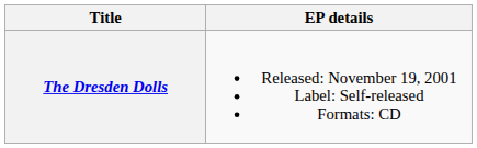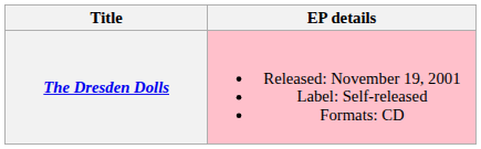The Dresden Dolls | EP details: no background -> pink background
